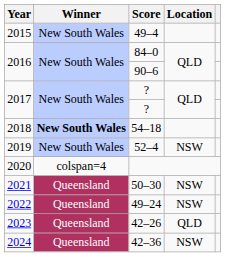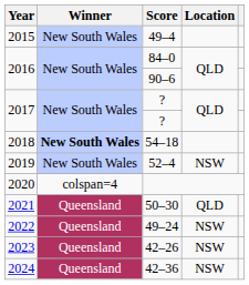50–30 | Location: NSW -> QLD
42–26 | Location: QLD -> NSW
